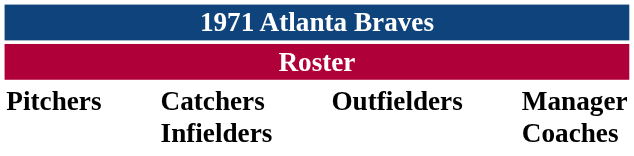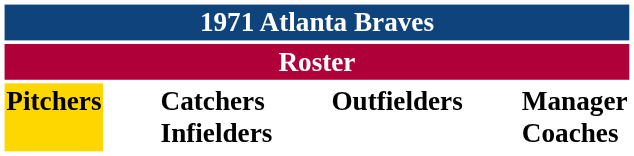Pitchers | column 1: no background -> gold background
